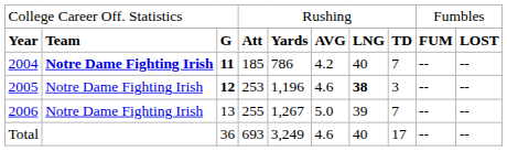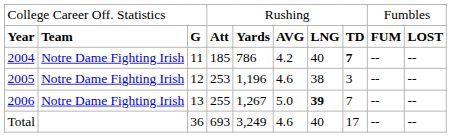2004 | column 2: bold -> normal
2004 | column 3: bold -> normal
2004 | column 8: normal -> bold
2005 | column 3: bold -> normal
2005 | column 7: bold -> normal
2006 | column 7: normal -> bold
